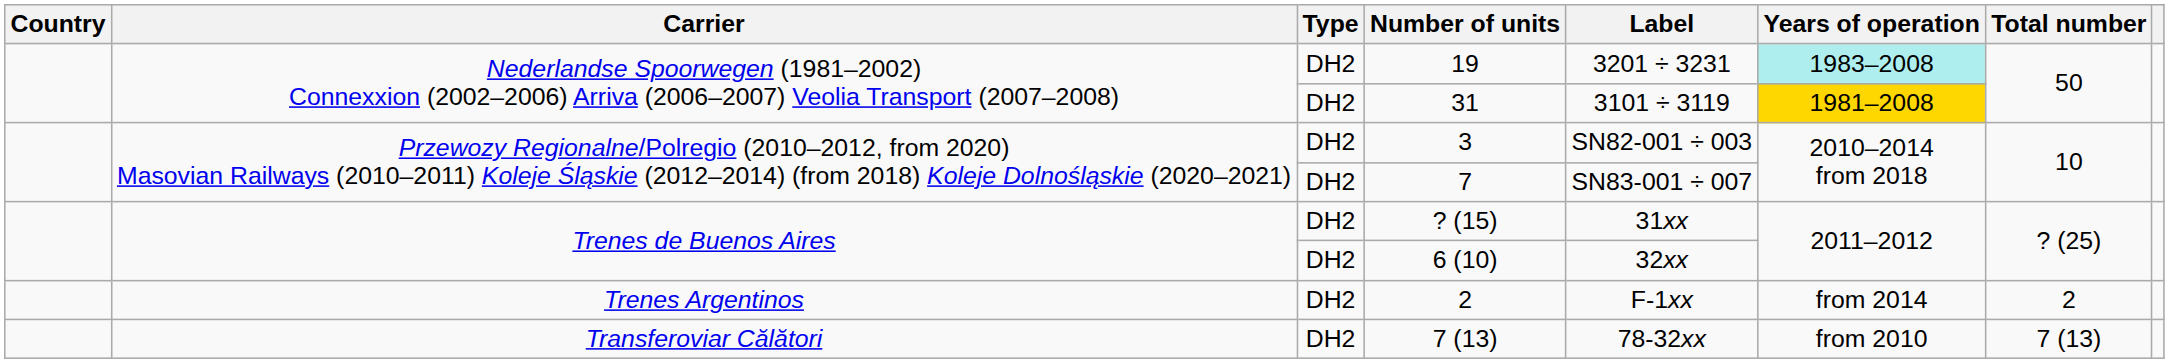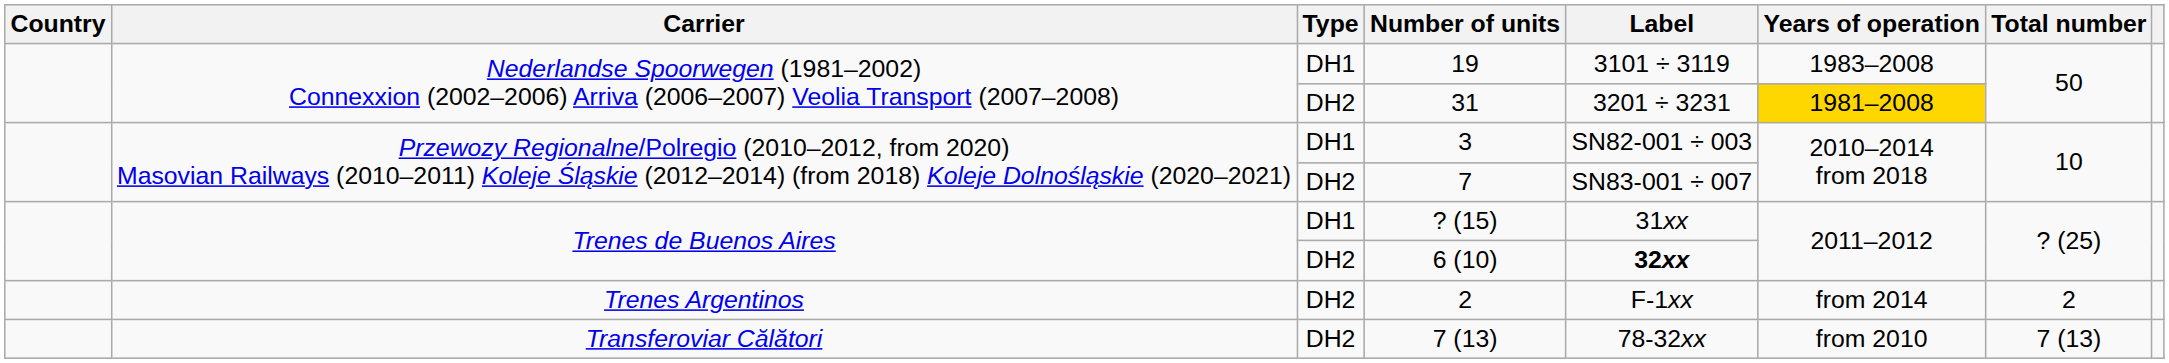19 | Type: DH2 -> DH1
19 | Label: 3201 ÷ 3231 -> 3101 ÷ 3119
19 | Years of operation: paleturquoise background -> no background
31 | Label: 3101 ÷ 3119 -> 3201 ÷ 3231
3 | Type: DH2 -> DH1
? (15) | Type: DH2 -> DH1
6 (10) | Label: normal -> bold
